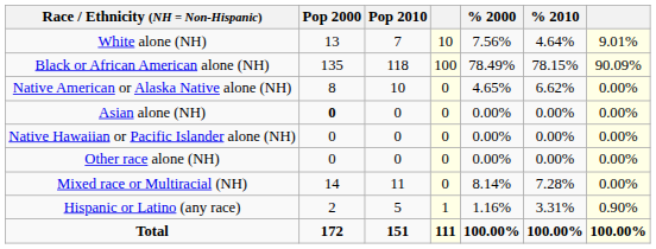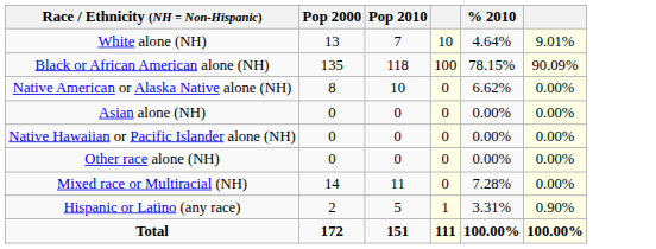- column: % 2000 | 7.56% | 78.49% | 4.65% | 0.00% | 0.00% | 0.00% | 8.14% | 1.16% | 100.00%
Asian alone (NH) | Pop 2000: bold -> normal
